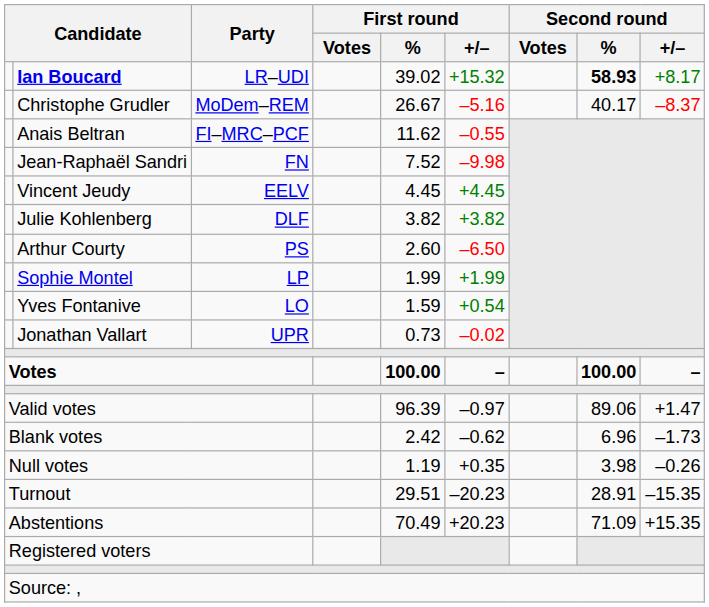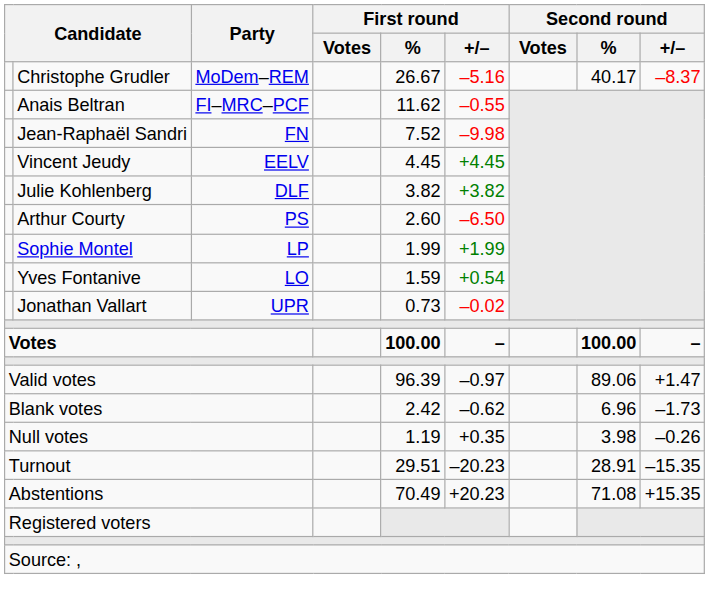- row: Ian Boucard | LR–UDI | 39.02 | +15.32 | 58.93 | +8.17
Abstentions | Second round / %: 71.09 -> 71.08
